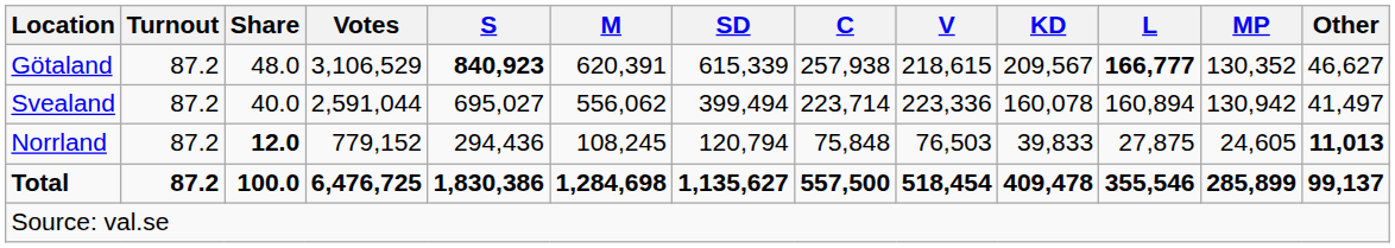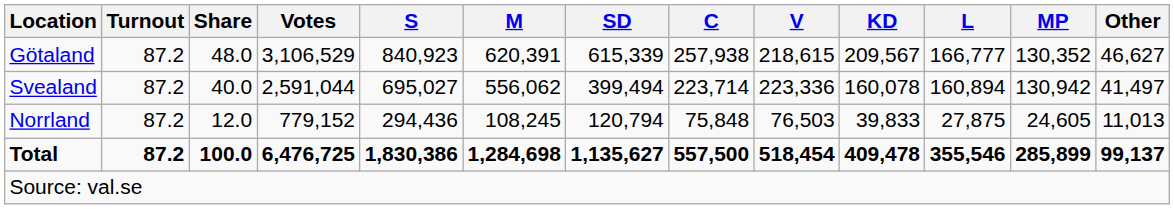Götaland | S: bold -> normal
Götaland | L: bold -> normal
Norrland | Share: bold -> normal
Norrland | Other: bold -> normal
